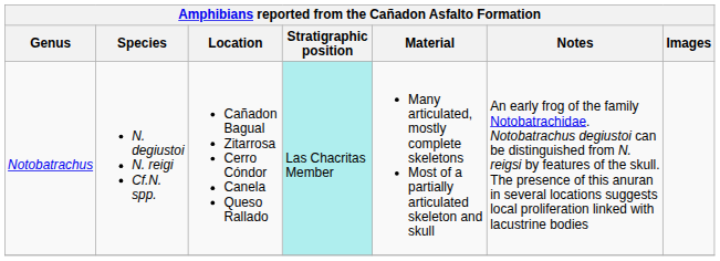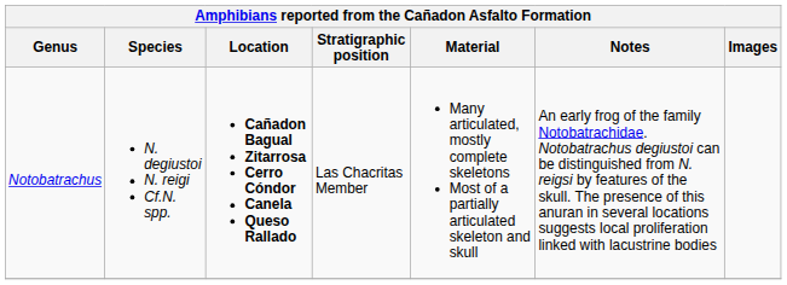Notobatrachus | Location: normal -> bold
Notobatrachus | Stratigraphic position: paleturquoise background -> no background
